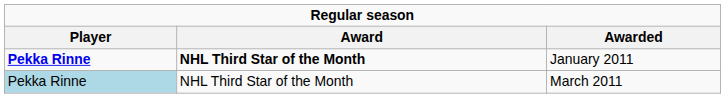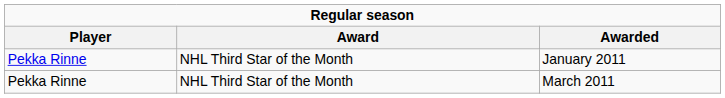January 2011 | Player: bold -> normal
January 2011 | Award: bold -> normal
March 2011 | Player: lightblue background -> no background
